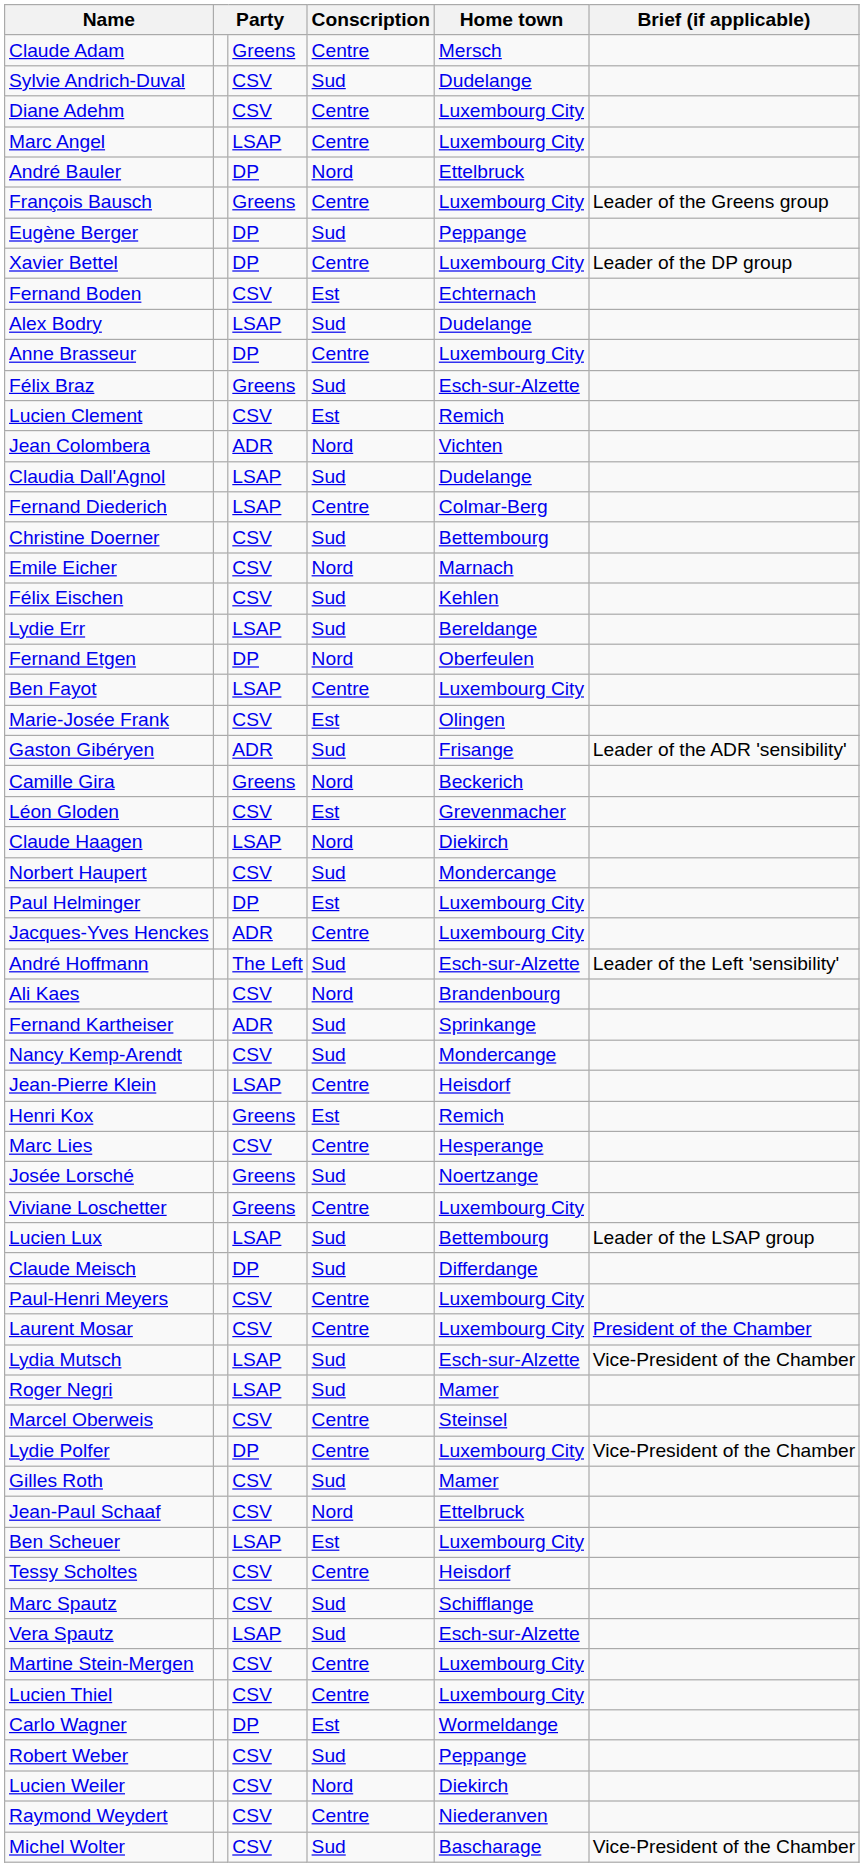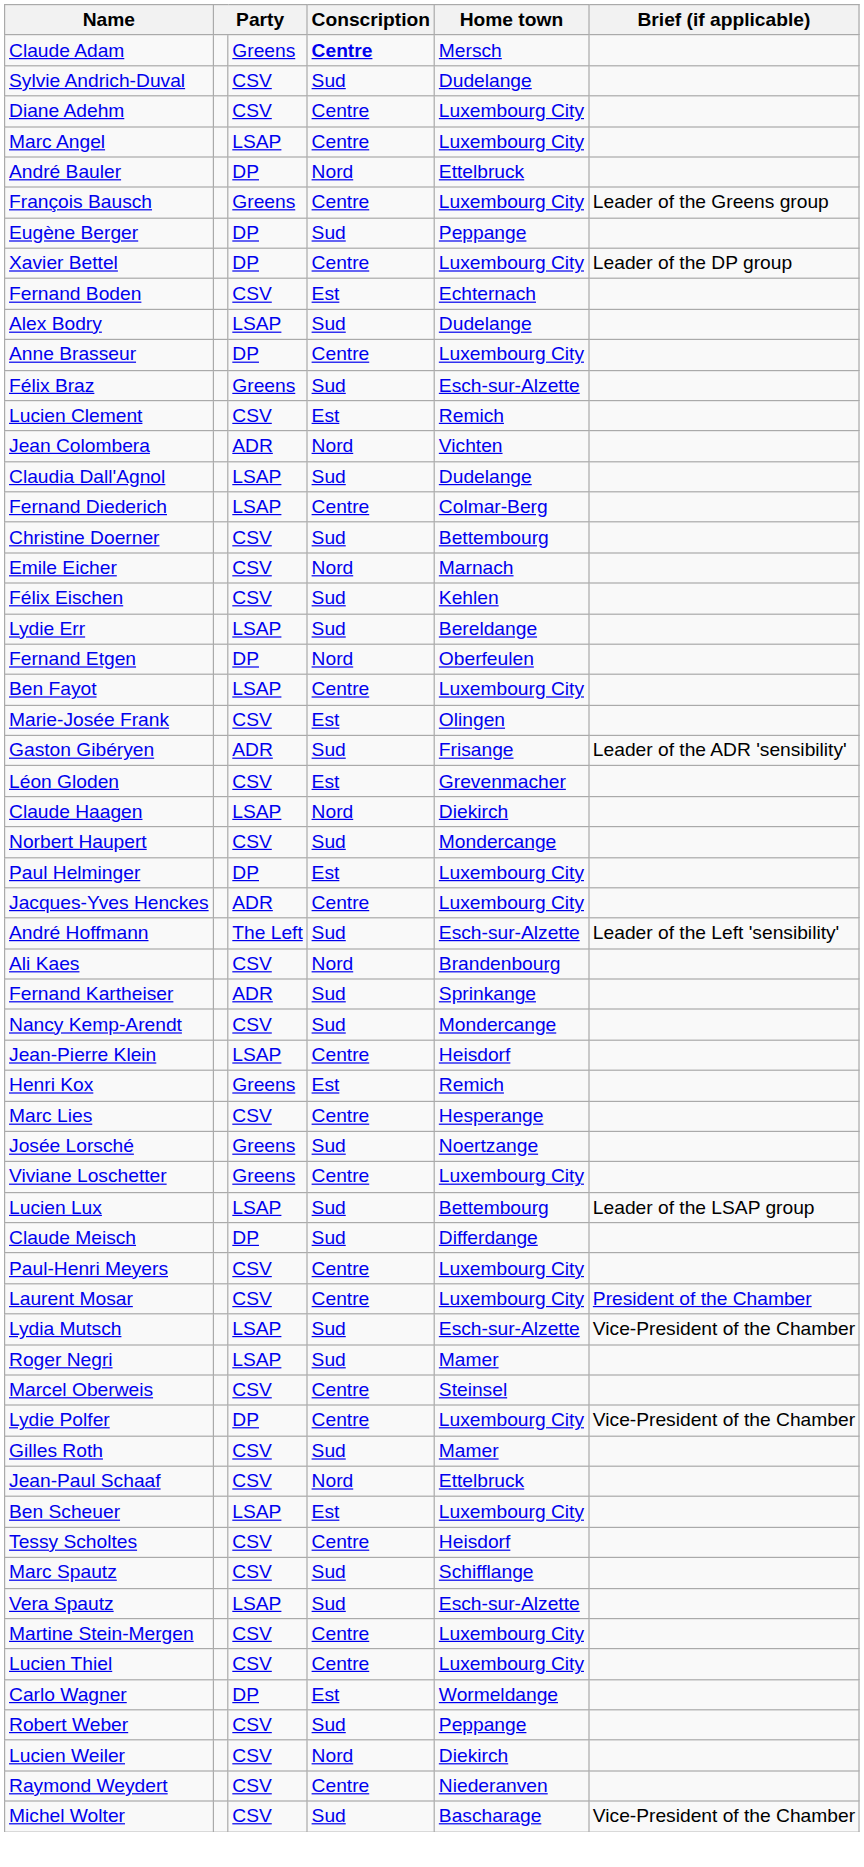Claude Adam | Conscription: normal -> bold
- row: Camille Gira | Greens | Nord | Beckerich
